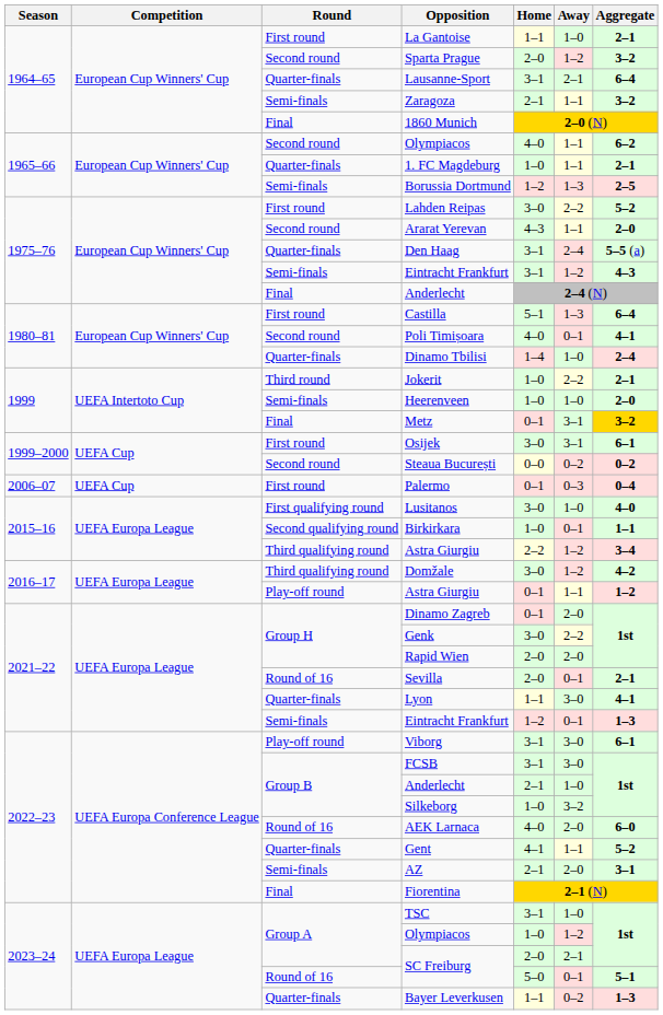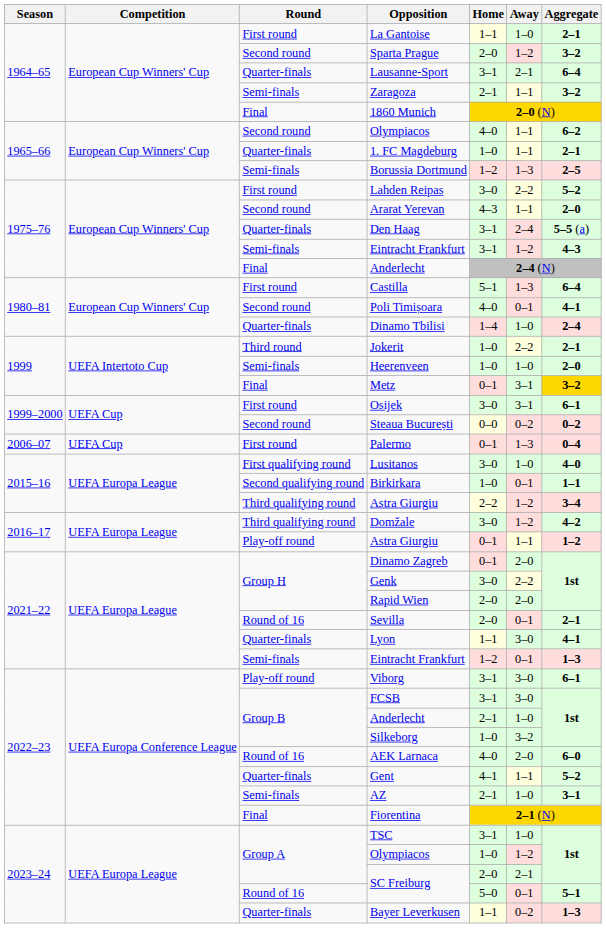Palermo | Away: 0–3 -> 1–3
AZ | Away: 2–0 -> 1–0
